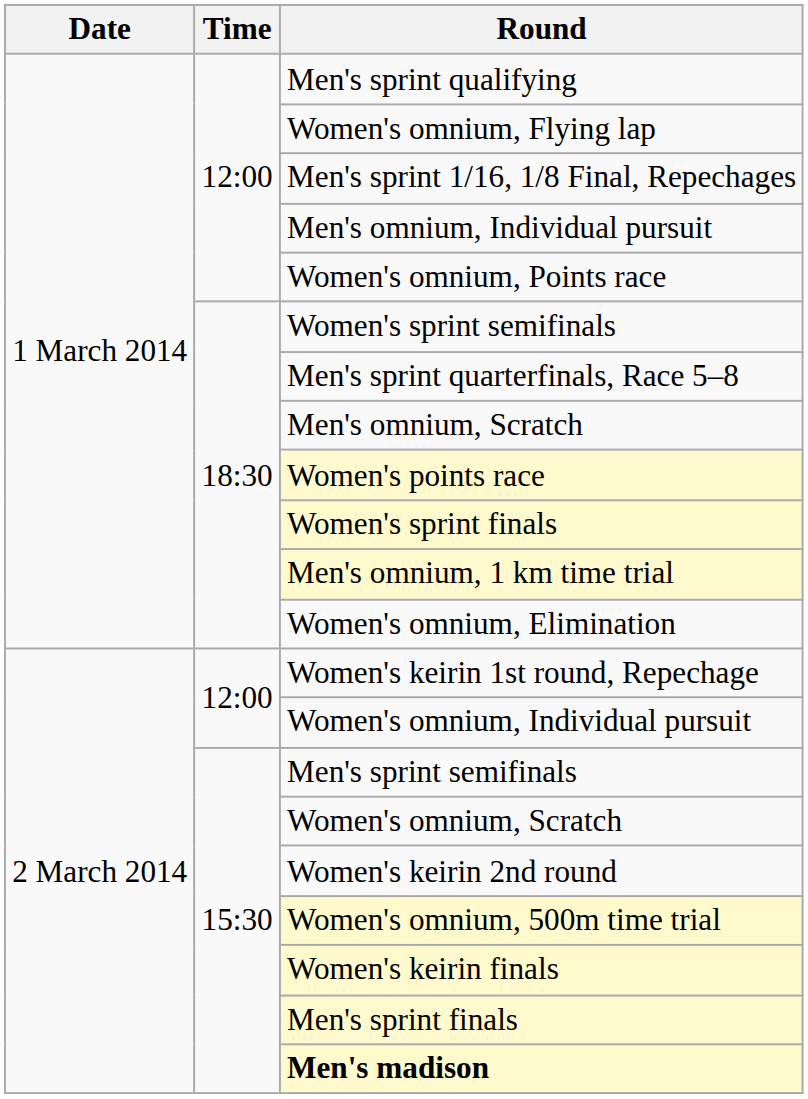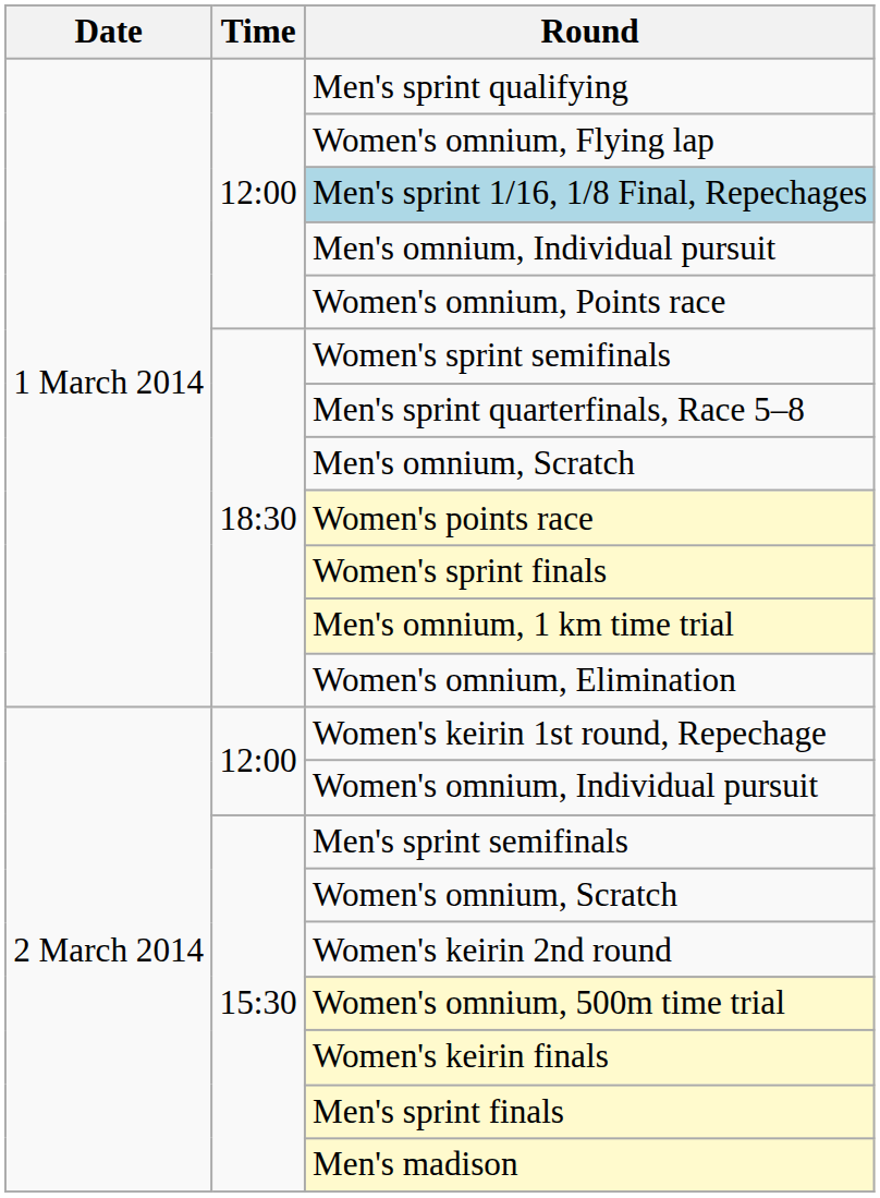Men's sprint 1/16, 1/8 Final, Repechages | Round: no background -> lightblue background
Men's madison | Round: bold -> normal
